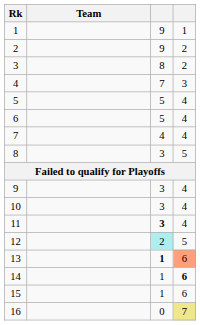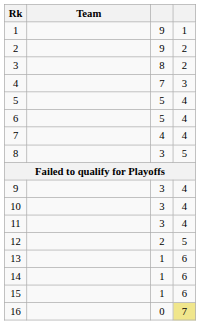11 | column 3: bold -> normal
12 | column 3: paleturquoise background -> no background
13 | column 3: bold -> normal
13 | column 4: lightsalmon background -> no background
14 | column 4: bold -> normal
